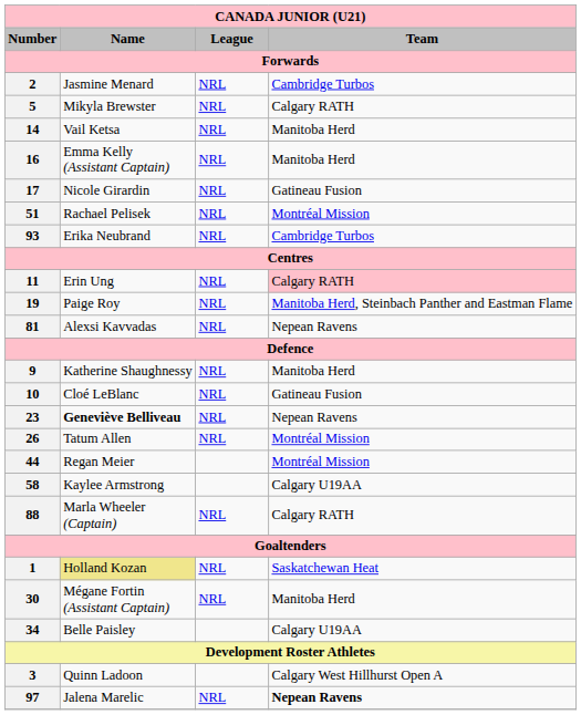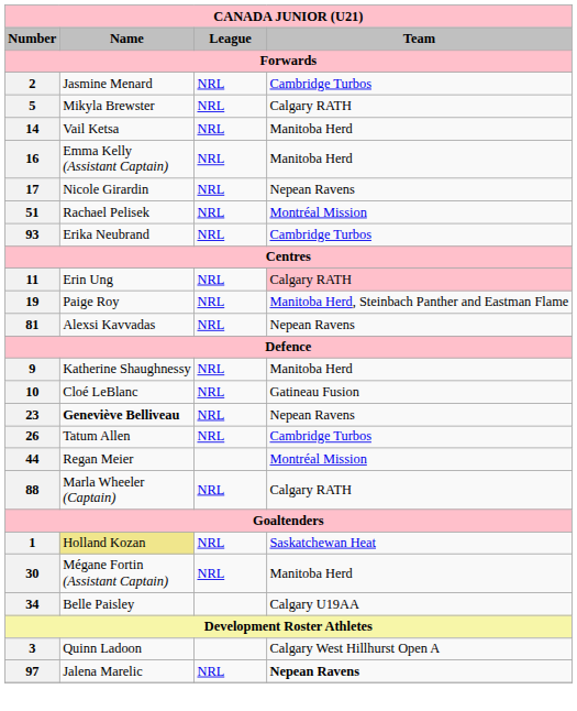17 | Team: Gatineau Fusion -> Nepean Ravens
26 | Team: Montréal Mission -> Cambridge Turbos
- row: 58 | Kaylee Armstrong | Calgary U19AA
